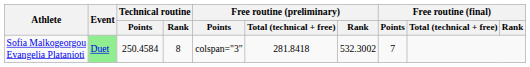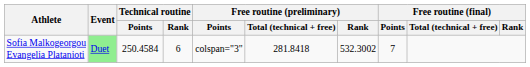Sofia Malkogeorgou Evangelia Platanioti | Technical routine / Rank: 8 -> 6
